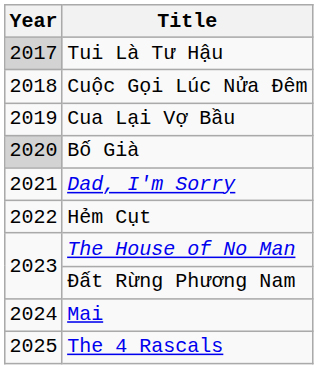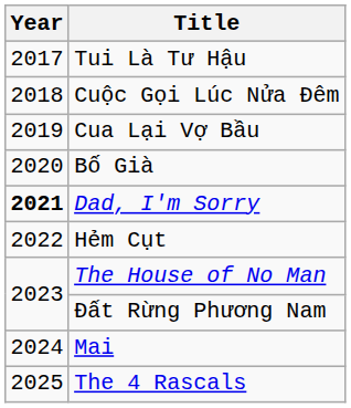Tui Là Tư Hậu | Year: lightgrey background -> no background
Bố Già | Year: lightgrey background -> no background
Dad, I'm Sorry | Year: normal -> bold
